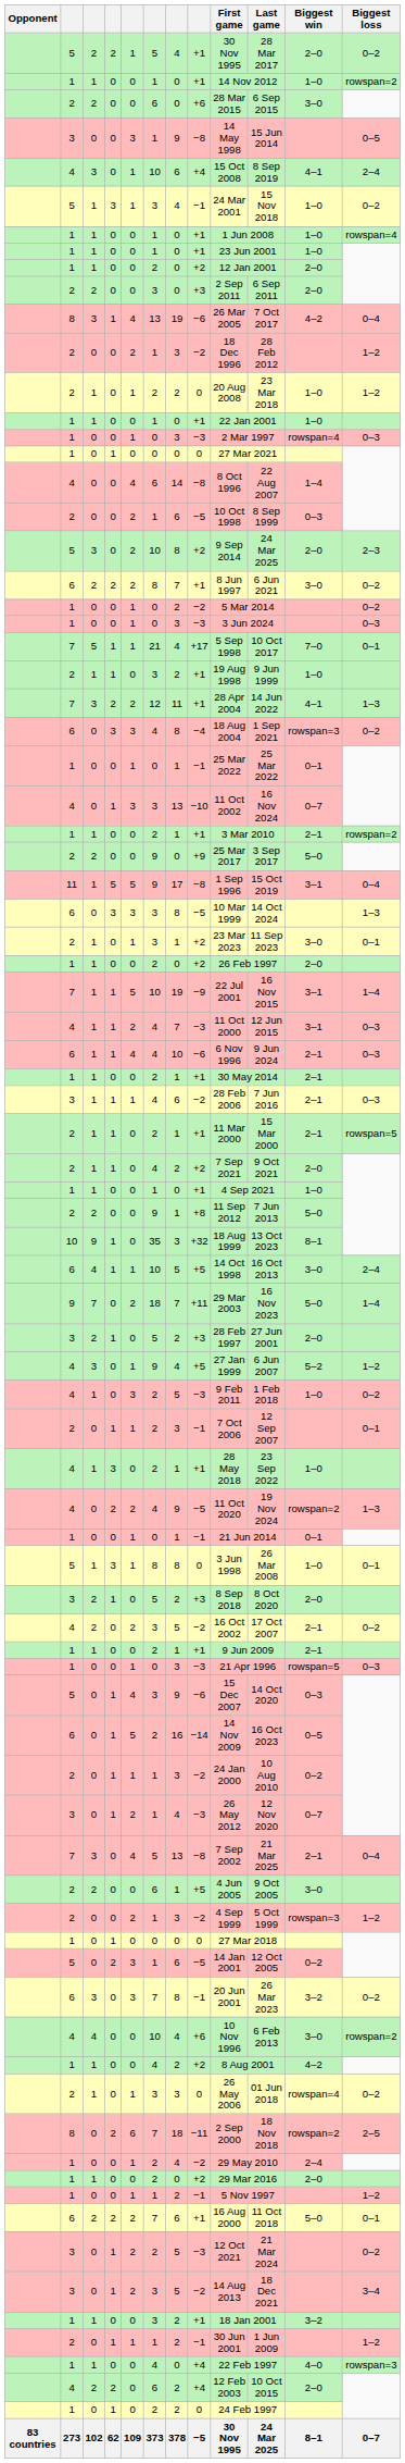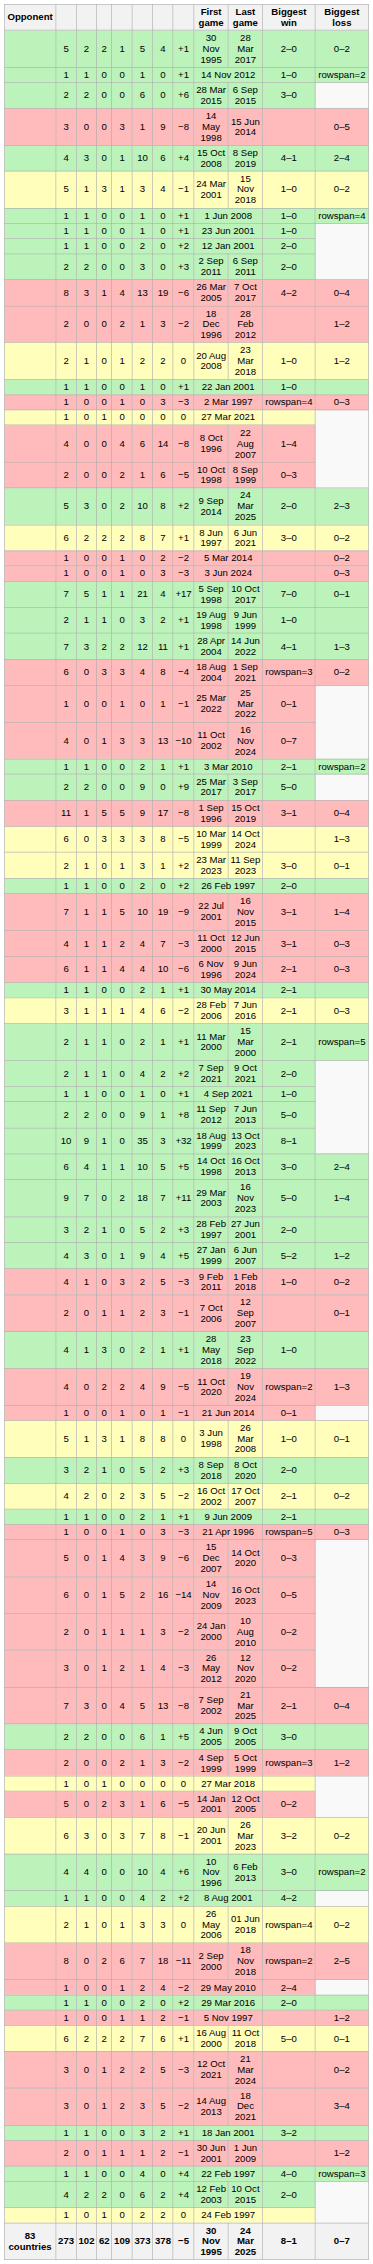row 63 | Biggest win: 0–7 -> 0–2
